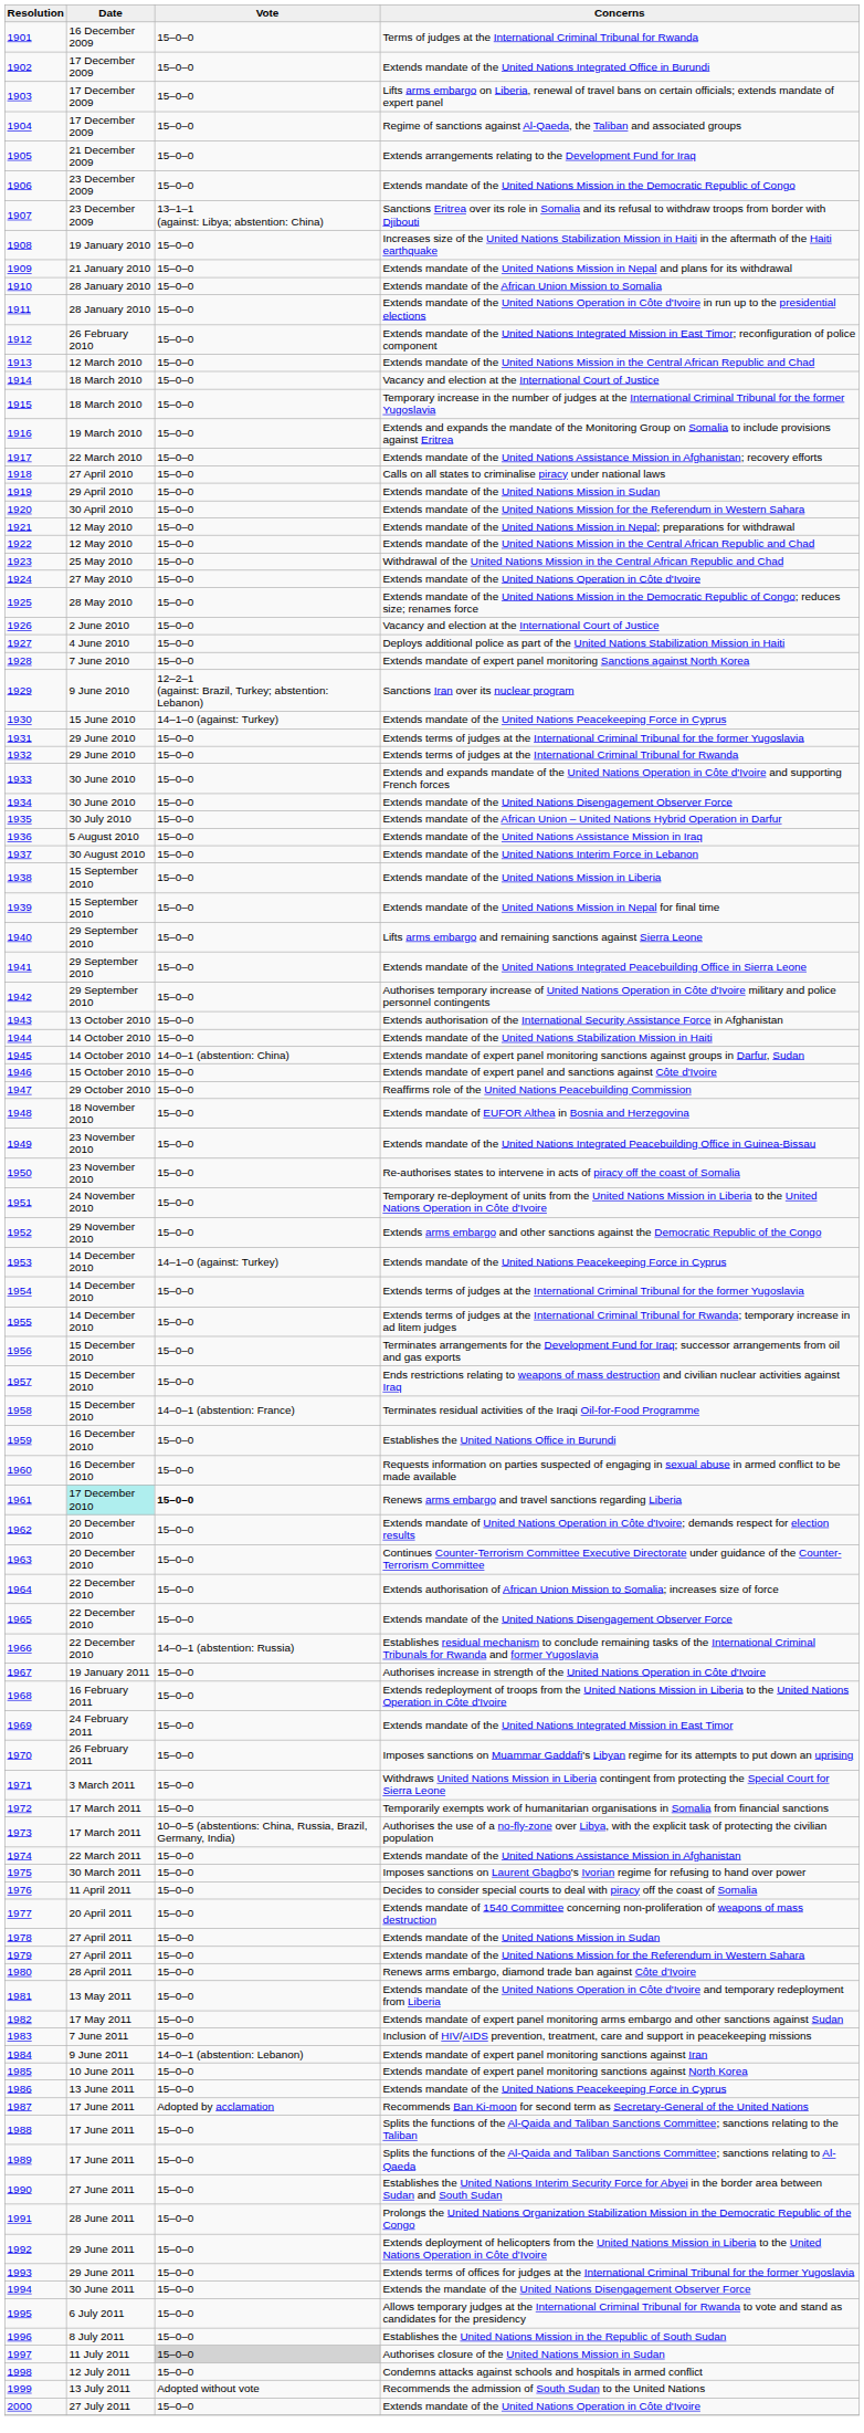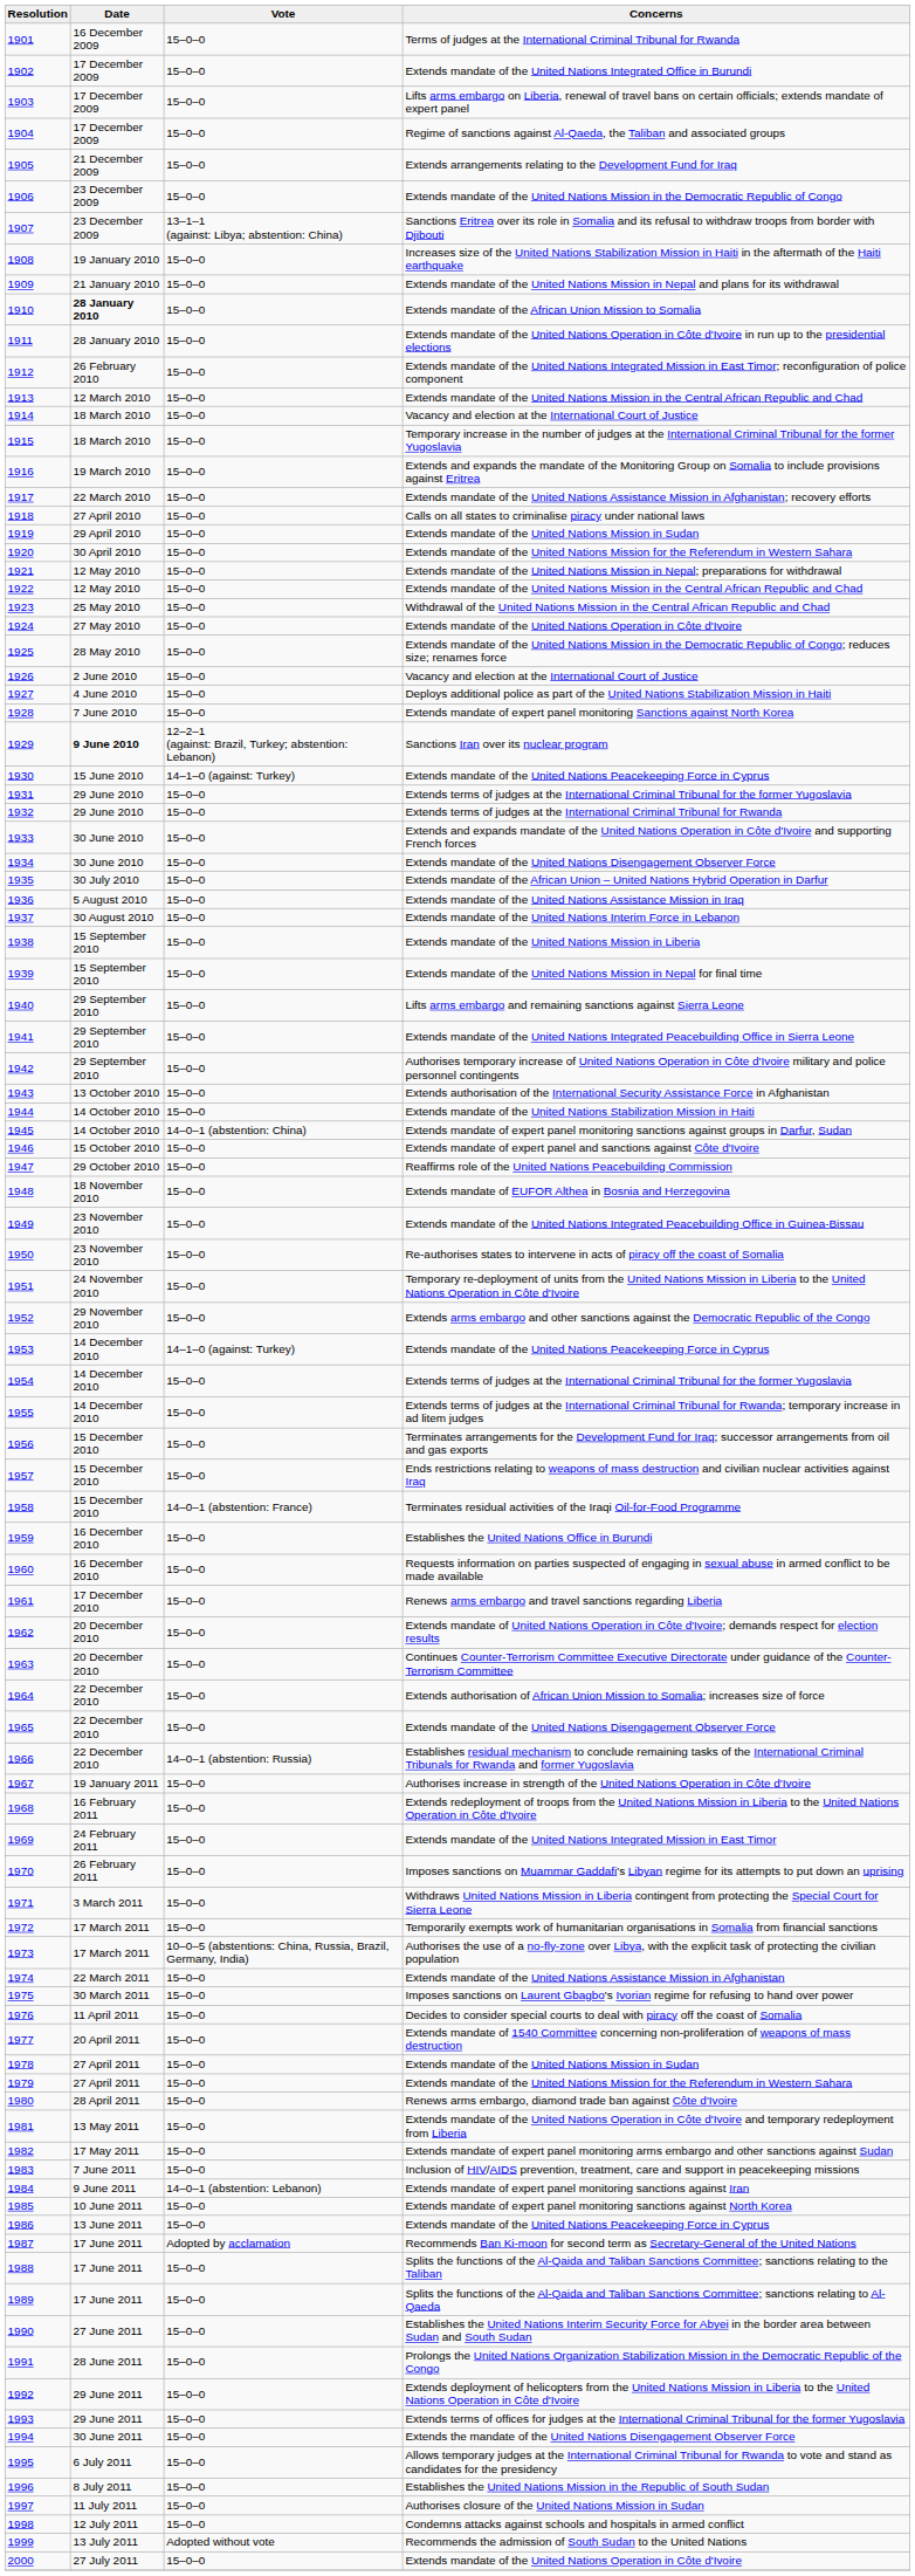Extends mandate of the African Union Mission to Somalia | Date: normal -> bold
Sanctions Iran over its nuclear program | Date: normal -> bold
Renews arms embargo and travel sanctions regarding Liberia | Date: paleturquoise background -> no background
Renews arms embargo and travel sanctions regarding Liberia | Vote: bold -> normal
Authorises closure of the United Nations Mission in Sudan | Vote: lightgrey background -> no background
